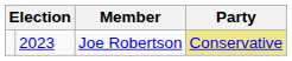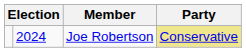Joe Robertson | column 2: 2023 -> 2024
